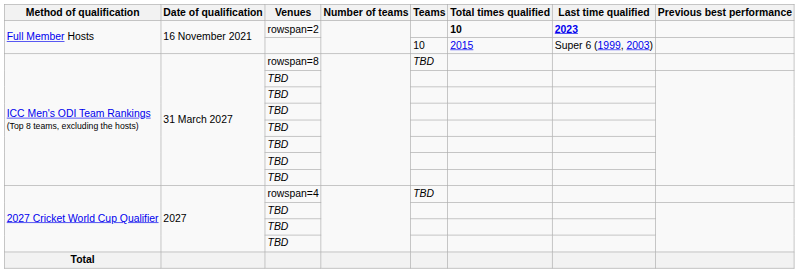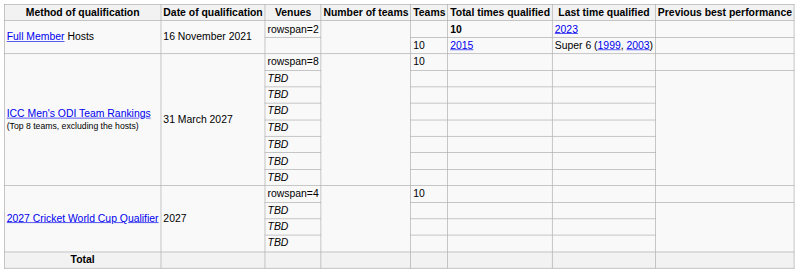rowspan=2 | Last time qualified: bold -> normal
rowspan=8 | Teams: TBD -> 10
rowspan=4 | Teams: TBD -> 10
